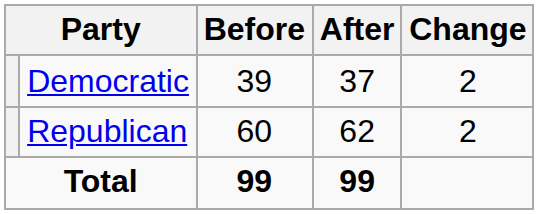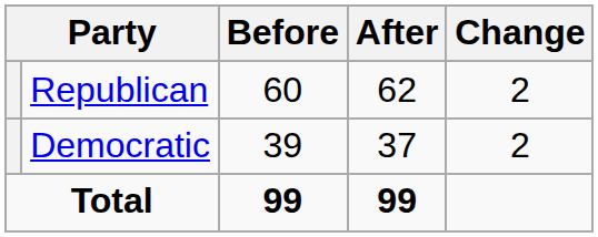rows swapped: Republican <-> Democratic
